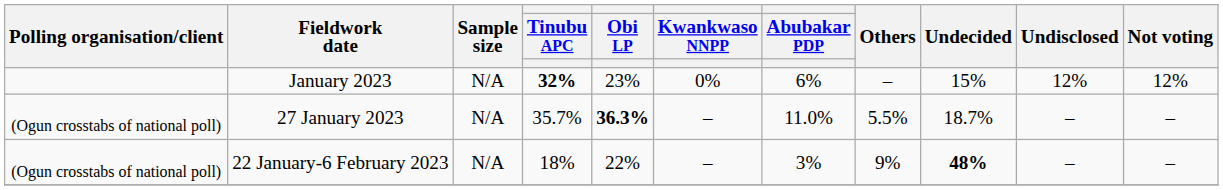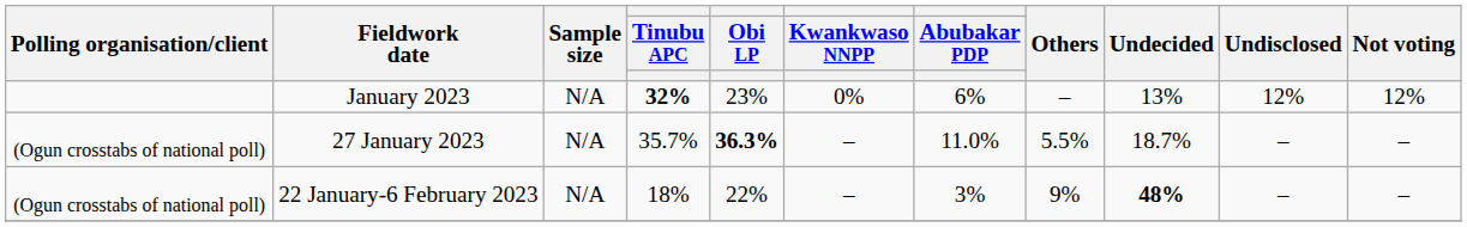January 2023 | Undecided: 15% -> 13%
